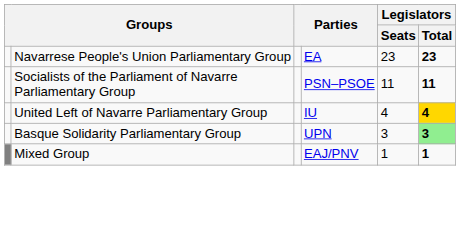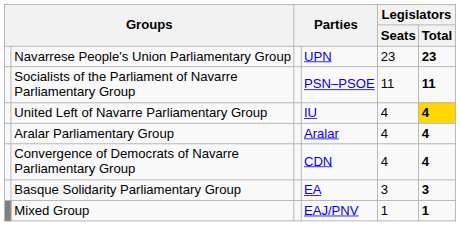Navarrese People's Union Parliamentary Group | column 4: EA -> UPN
+ row: Aralar Parliamentary Group | Aralar | 4 | 4
+ row: Convergence of Democrats of Navarre Parliamentary Group | CDN | 4 | 4
Basque Solidarity Parliamentary Group | column 4: UPN -> EA
Basque Solidarity Parliamentary Group | Legislators / Total: lightgreen background -> no background
